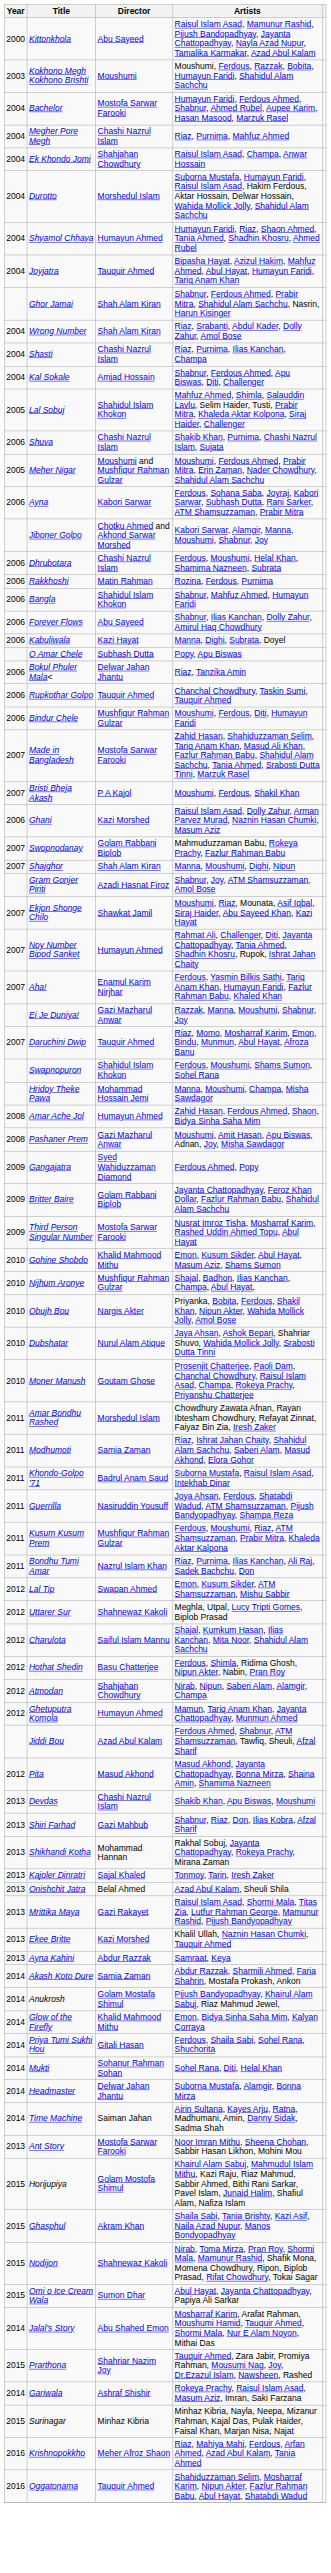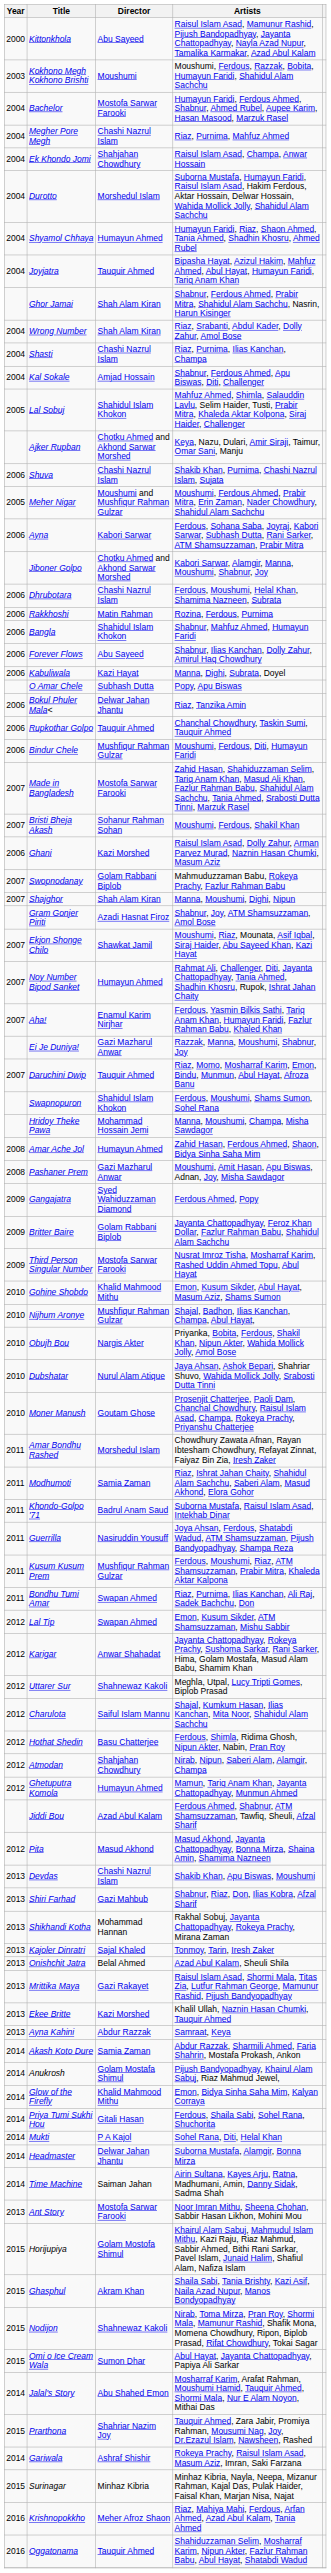+ row: Ajker Rupban | Chotku Ahmed and Akhond Sarwar Morshed | Keya, Nazu, Dulari, Amir Siraji, Taimur, Omar Sani, Manju
Bristi Bheja Akash | Director: P A Kajol -> Sohanur Rahman Sohan
Bondhu Tumi Amar | Director: Nazrul Islam Khan -> Swapan Ahmed
+ row: 2012 | Karigar | Anwar Shahadat | Jayanta Chattopadhyay, Rokeya Prachy, Sushoma Sarkar, Rani Sarker, Hima, Golam Mostafa, Masud Alam Babu, Shamim Khan
Mukti | Director: Sohanur Rahman Sohan -> P A Kajol
